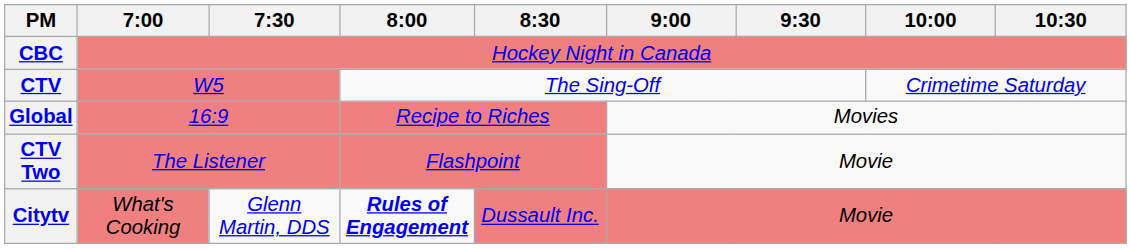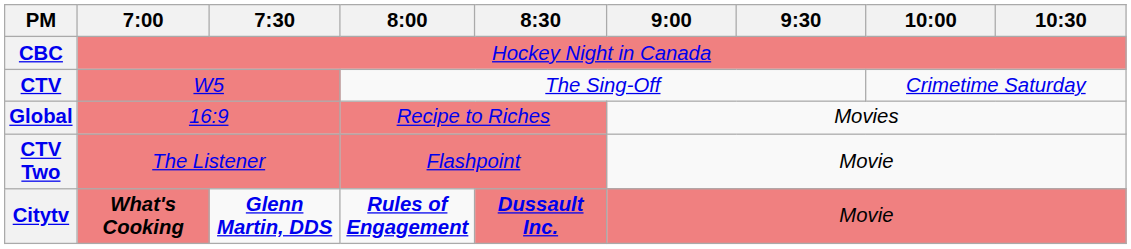Citytv | 7:00: normal -> bold
Citytv | 7:30: normal -> bold
Citytv | 8:30: normal -> bold
